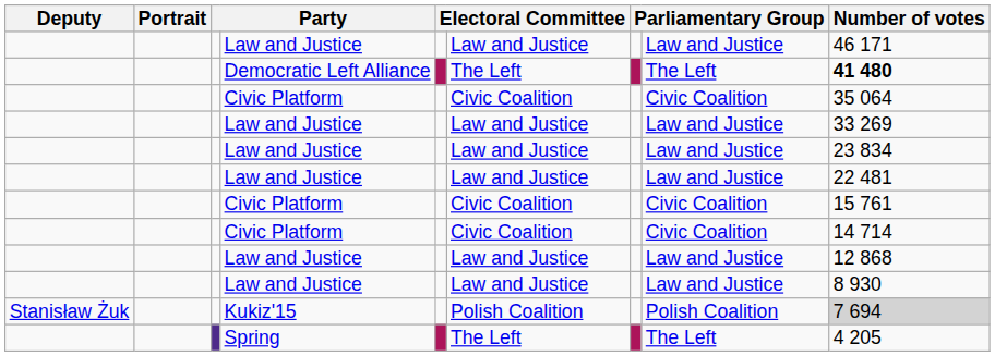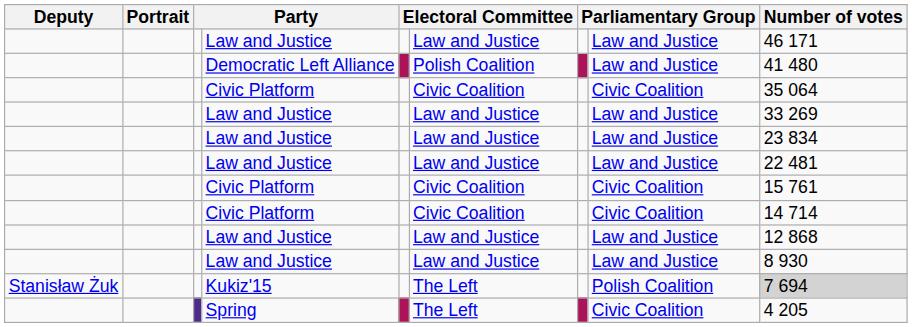Democratic Left Alliance | column 6: The Left -> Polish Coalition
Democratic Left Alliance | column 8: The Left -> Law and Justice
Democratic Left Alliance | Number of votes: bold -> normal
Kukiz'15 | column 6: Polish Coalition -> The Left
Spring | column 8: The Left -> Civic Coalition
